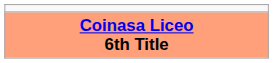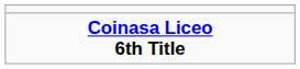row 2 | column 1: lightsalmon background -> no background
